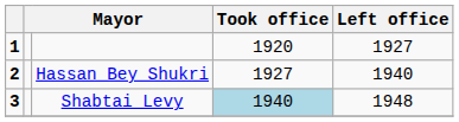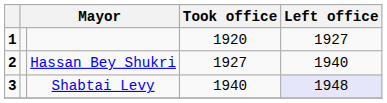Shabtai Levy | Took office: lightblue background -> no background
Shabtai Levy | Left office: no background -> lavender background
